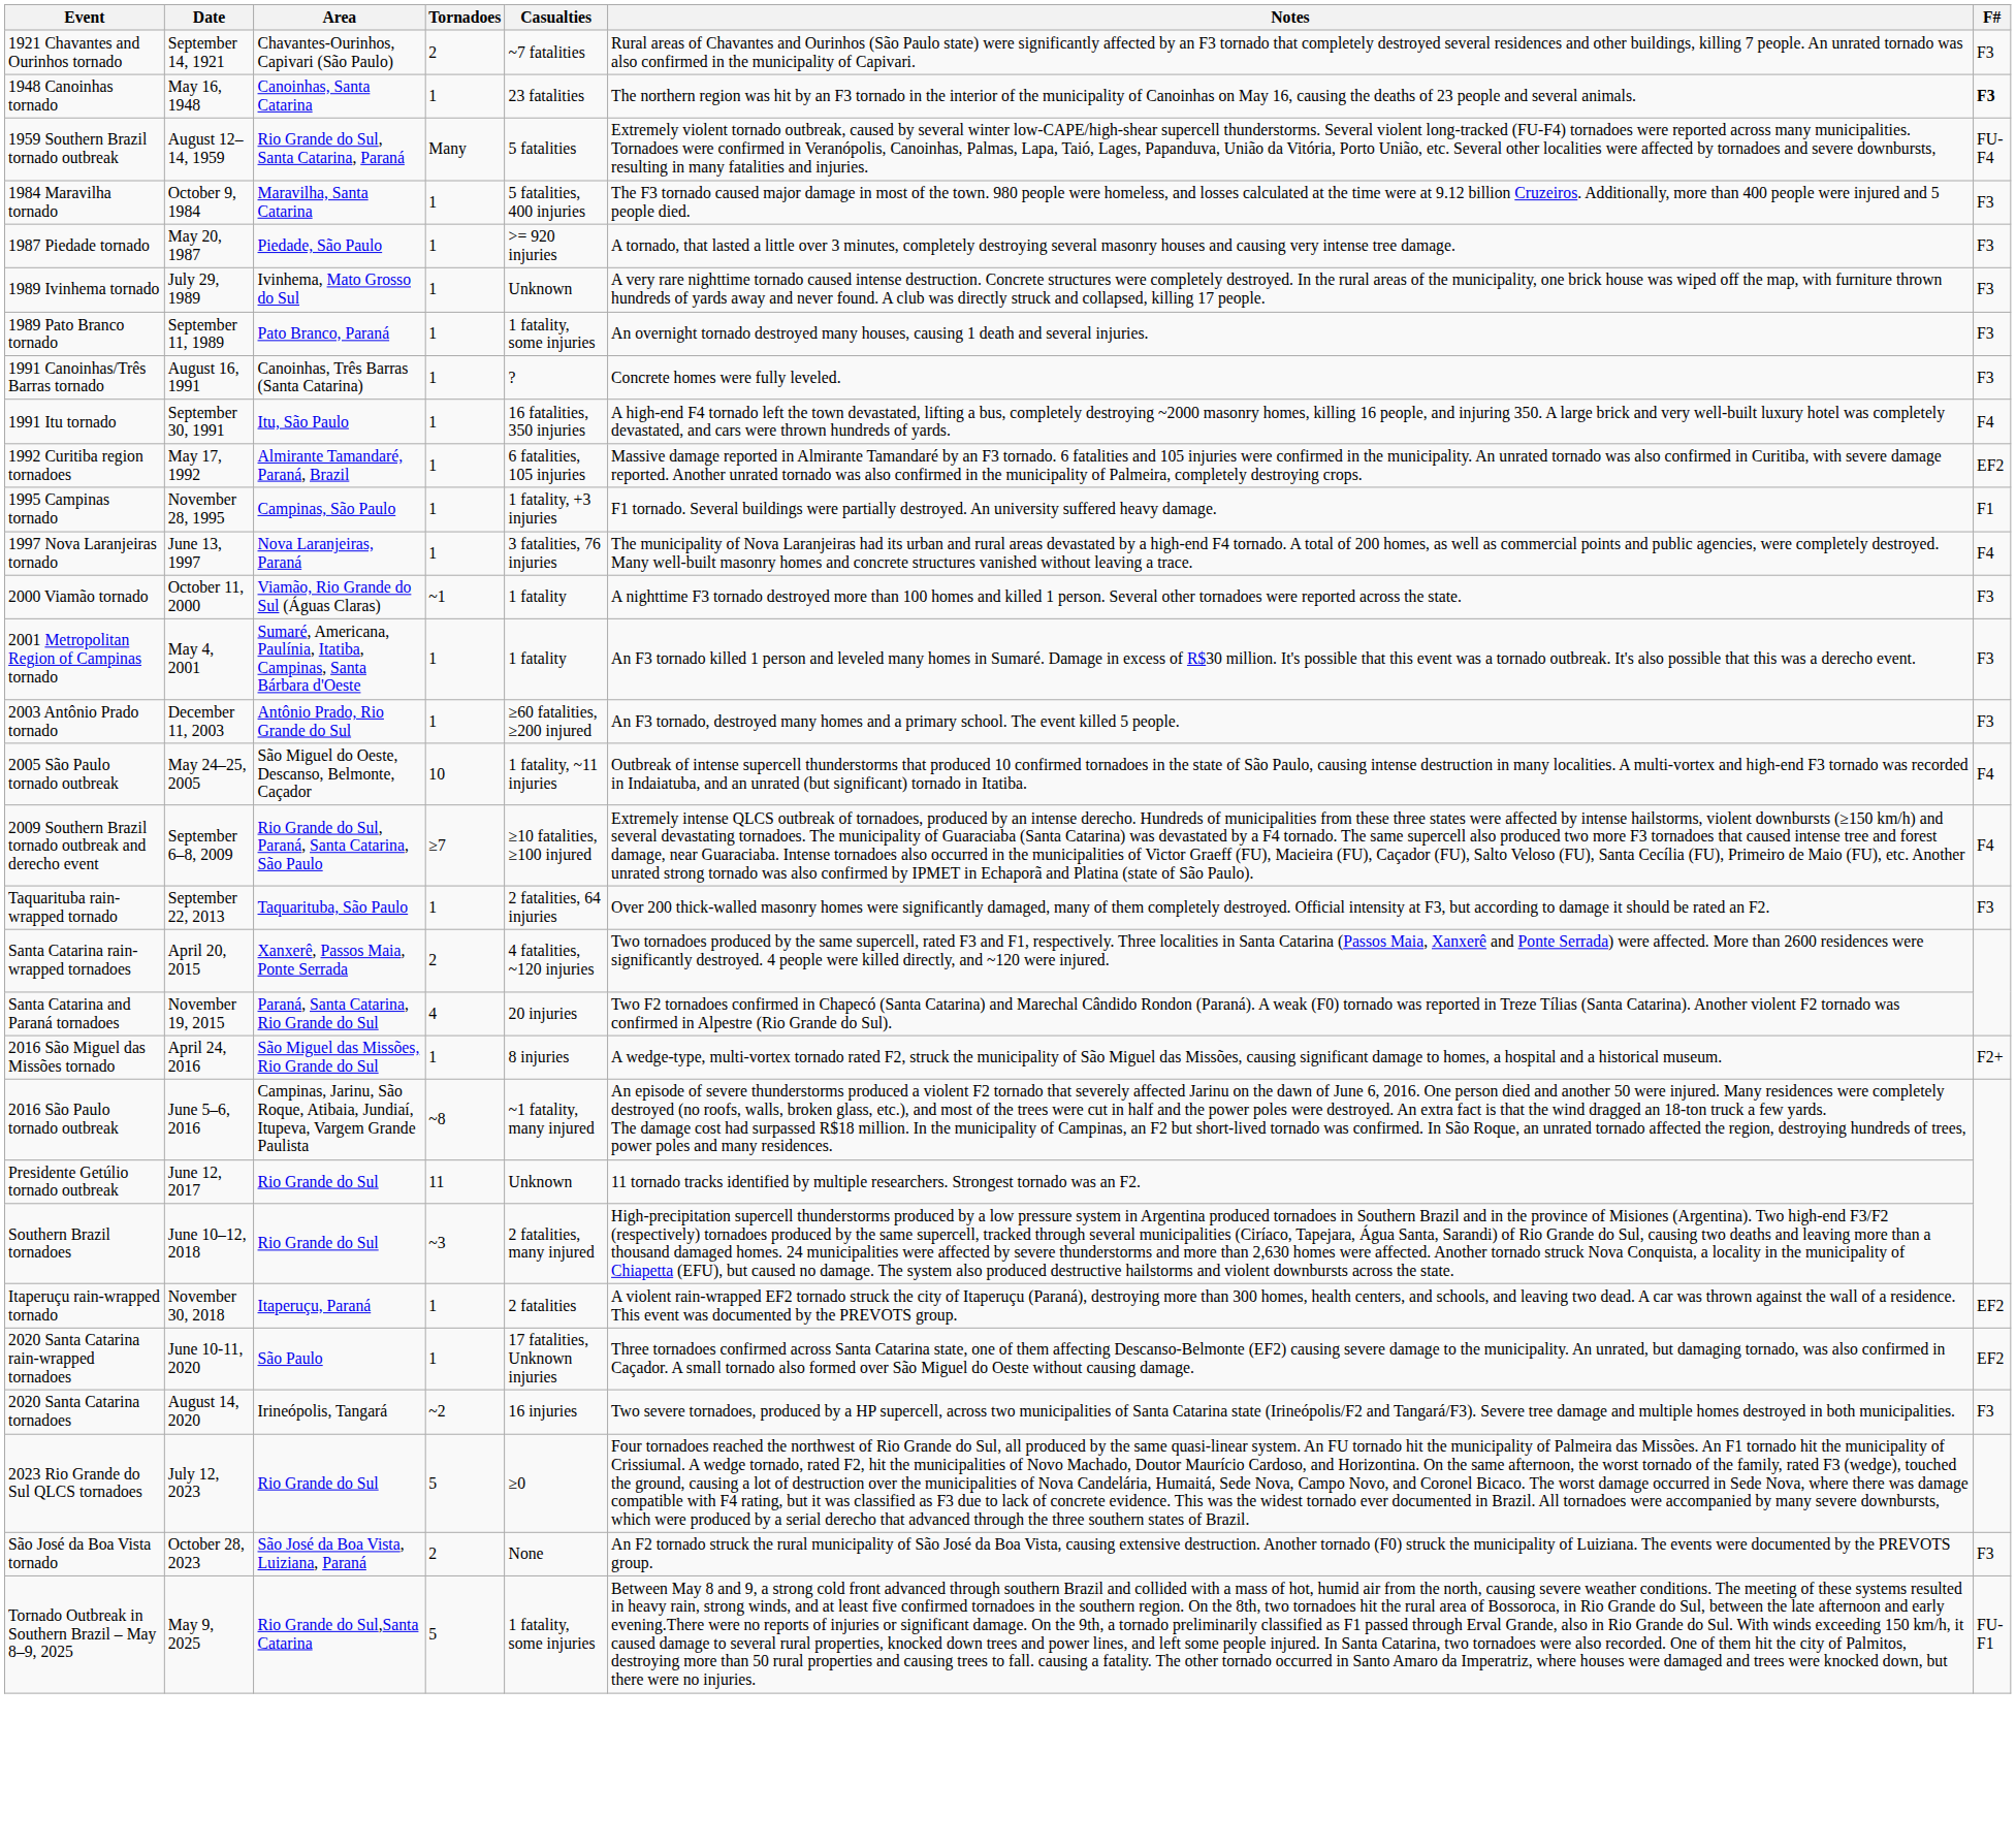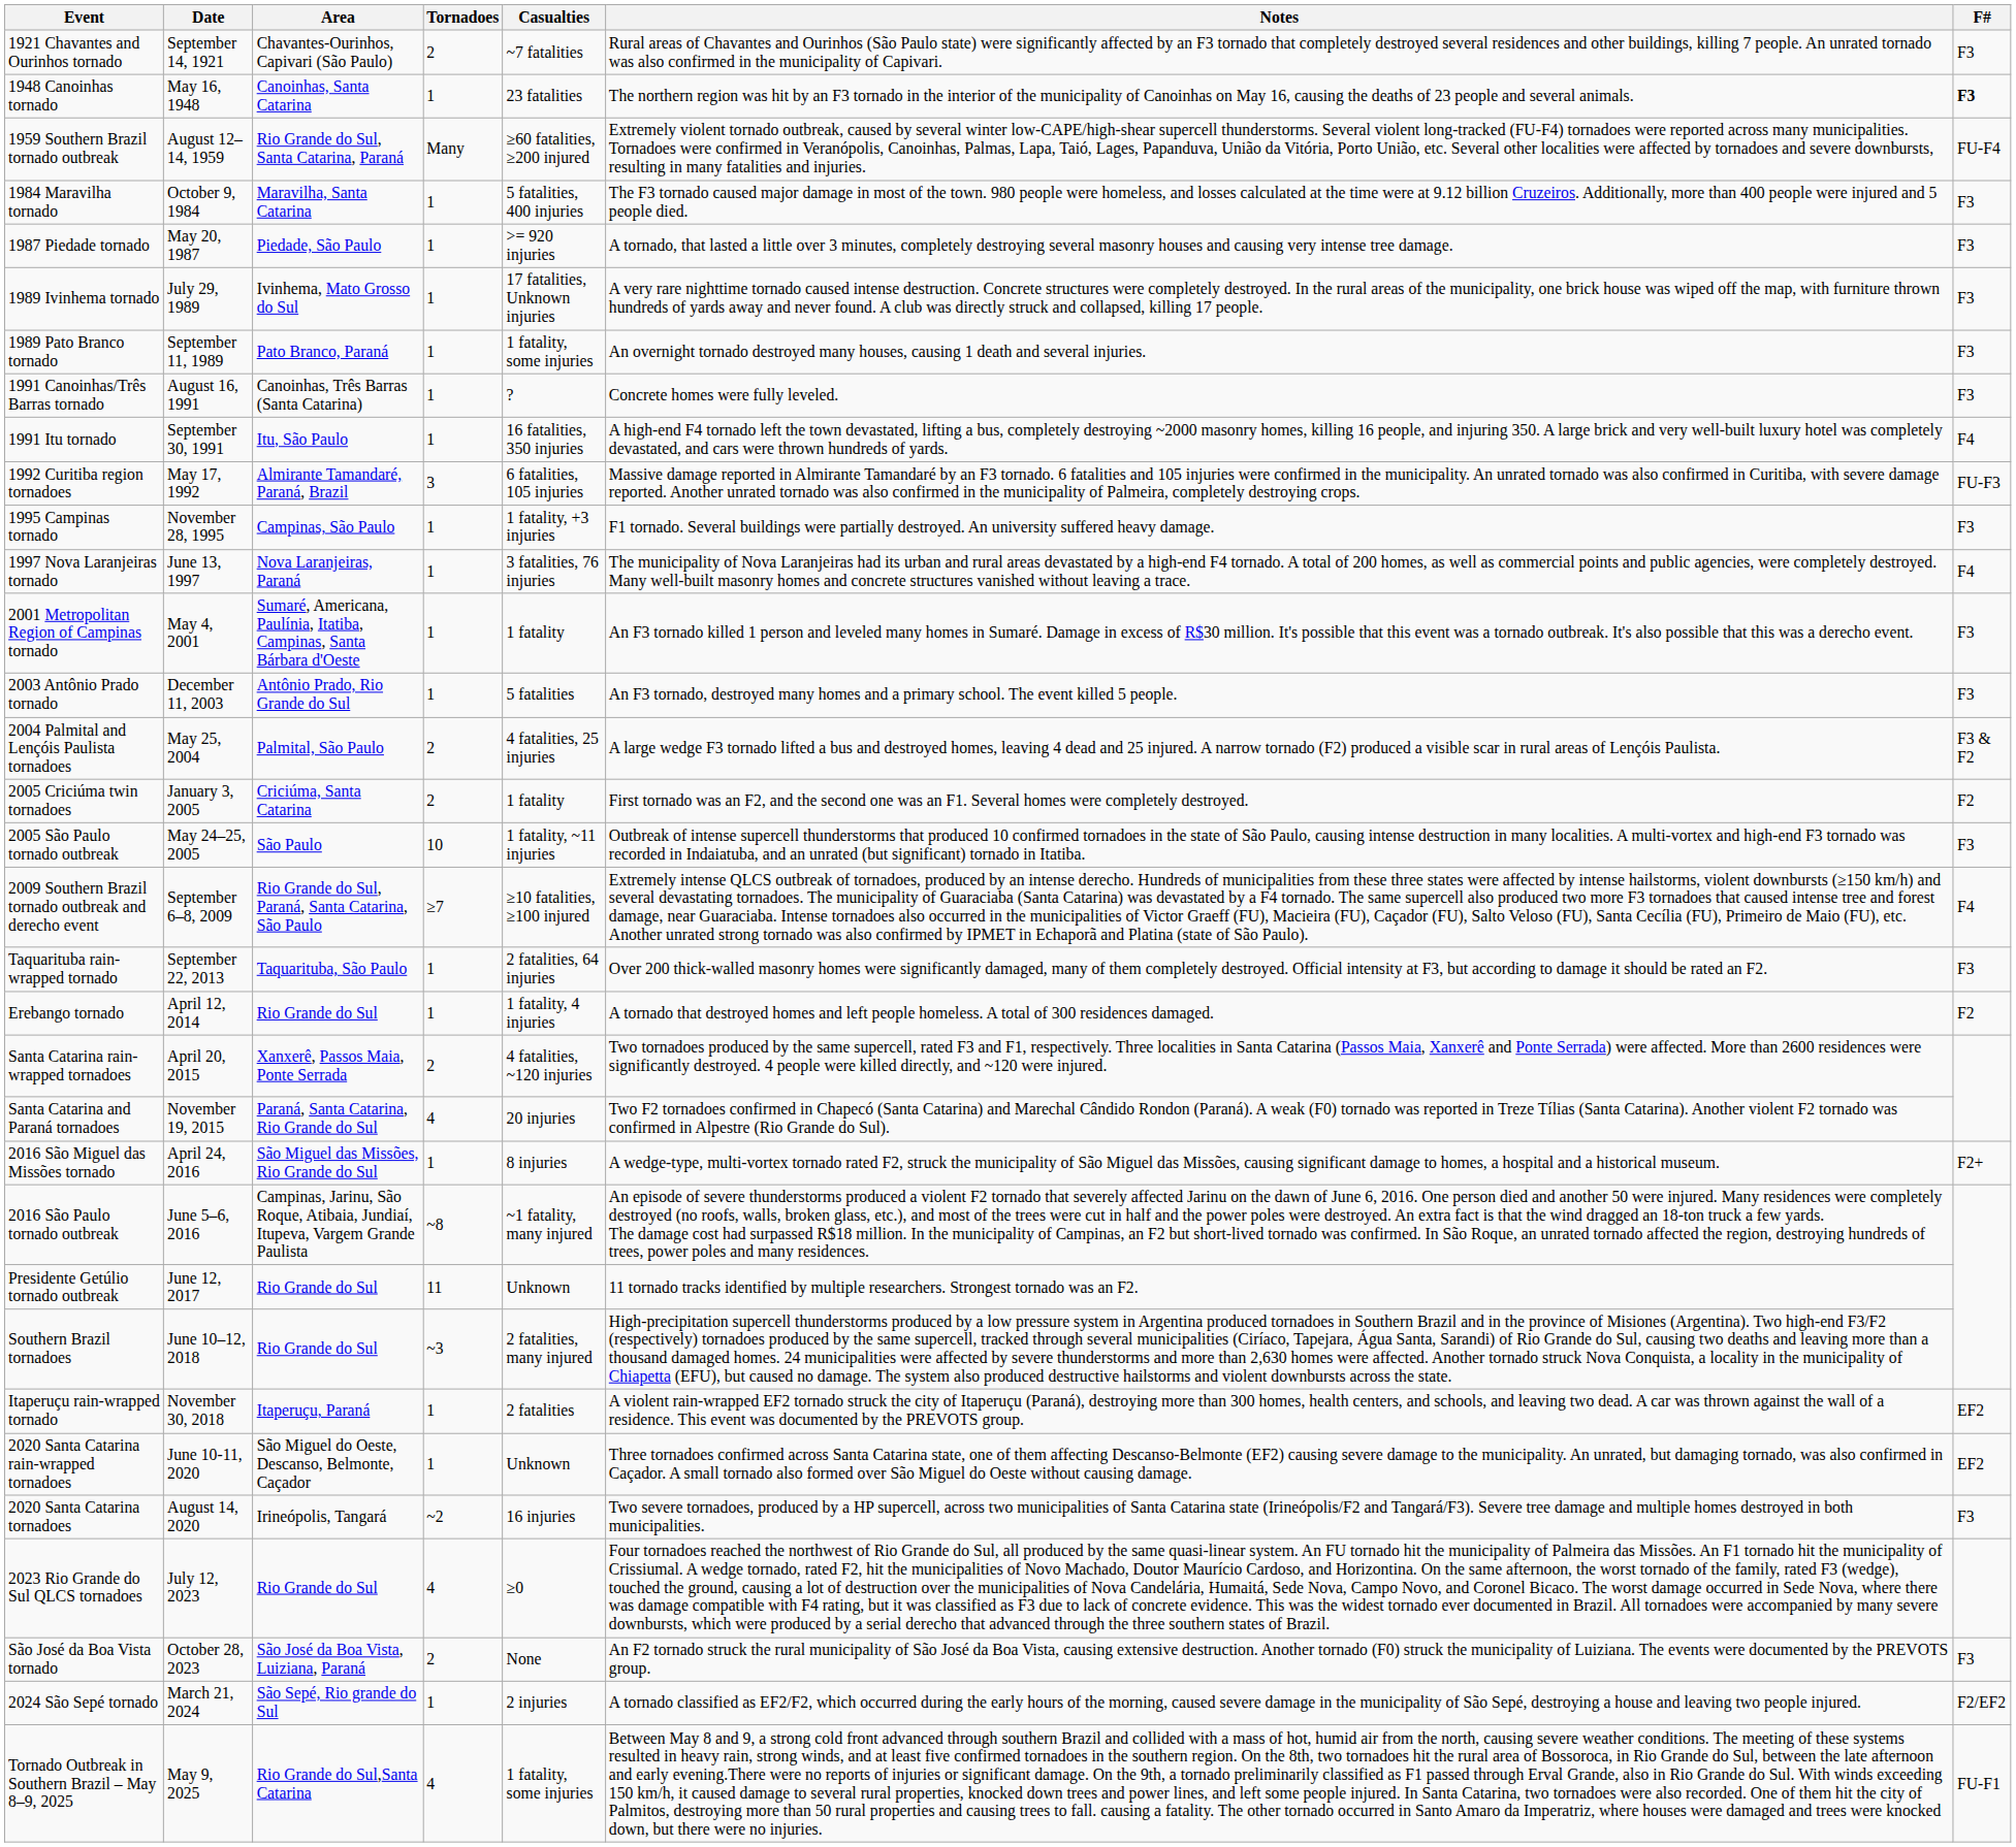1959 Southern Brazil tornado outbreak | Casualties: 5 fatalities -> ≥60 fatalities, ≥200 injured
1989 Ivinhema tornado | Casualties: Unknown -> 17 fatalities, Unknown injuries
1992 Curitiba region tornadoes | Tornadoes: 1 -> 3
1992 Curitiba region tornadoes | F#: EF2 -> FU-F3
1995 Campinas tornado | F#: F1 -> F3
- row: 2000 Viamão tornado | October 11, 2000 | Viamão, Rio Grande do Sul (Águas Claras) | ~1 | 1 fatality | A nighttime F3 tornado destroyed more than 100 homes and killed 1 person. Several other tornadoes were reported across the state. | F3
2003 Antônio Prado tornado | Casualties: ≥60 fatalities, ≥200 injured -> 5 fatalities
+ row: 2004 Palmital and Lençóis Paulista tornadoes | May 25, 2004 | Palmital, São Paulo | 2 | 4 fatalities, 25 injuries | A large wedge F3 tornado lifted a bus and destroyed homes, leaving 4 dead and 25 injured. A narrow tornado (F2) produced a visible scar in rural areas of Lençóis Paulista. | F3 & F2
+ row: 2005 Criciúma twin tornadoes | January 3, 2005 | Criciúma, Santa Catarina | 2 | 1 fatality | First tornado was an F2, and the second one was an F1. Several homes were completely destroyed. | F2
2005 São Paulo tornado outbreak | Area: São Miguel do Oeste, Descanso, Belmonte, Caçador -> São Paulo
2005 São Paulo tornado outbreak | F#: F4 -> F3
+ row: Erebango tornado | April 12, 2014 | Rio Grande do Sul | 1 | 1 fatality, 4 injuries | A tornado that destroyed homes and left people homeless. A total of 300 residences damaged. | F2
2020 Santa Catarina rain-wrapped tornadoes | Area: São Paulo -> São Miguel do Oeste, Descanso, Belmonte, Caçador
2020 Santa Catarina rain-wrapped tornadoes | Casualties: 17 fatalities, Unknown injuries -> Unknown
2023 Rio Grande do Sul QLCS tornadoes | Tornadoes: 5 -> 4
+ row: 2024 São Sepé tornado | March 21, 2024 | São Sepé, Rio grande do Sul | 1 | 2 injuries | A tornado classified as EF2/F2, which occurred during the early hours of the morning, caused severe damage in the municipality of São Sepé, destroying a house and leaving two people injured. | F2/EF2
Tornado Outbreak in Southern Brazil – May 8–9, 2025 | Tornadoes: 5 -> 4
